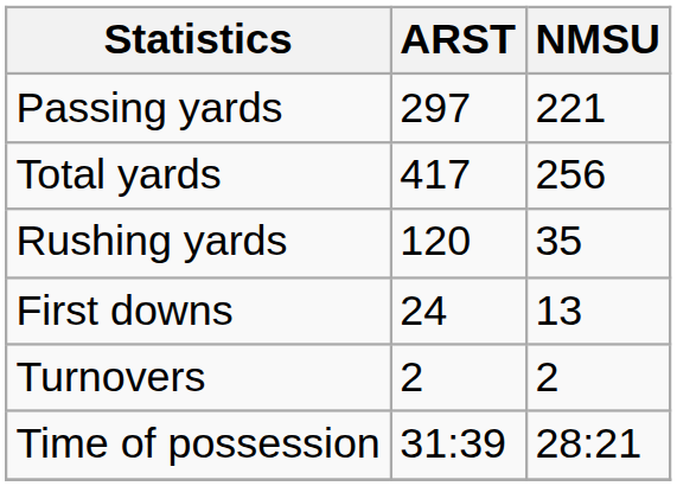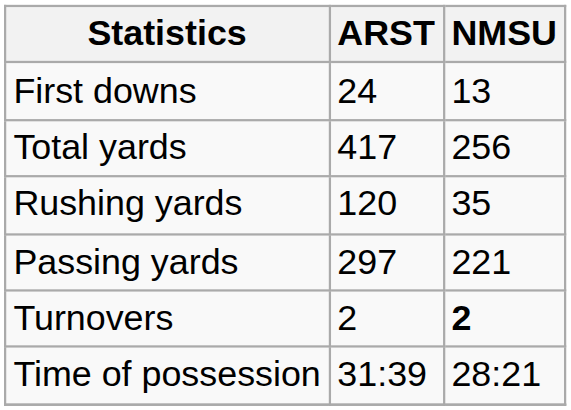rows swapped: First downs <-> Passing yards
Turnovers | NMSU: normal -> bold
